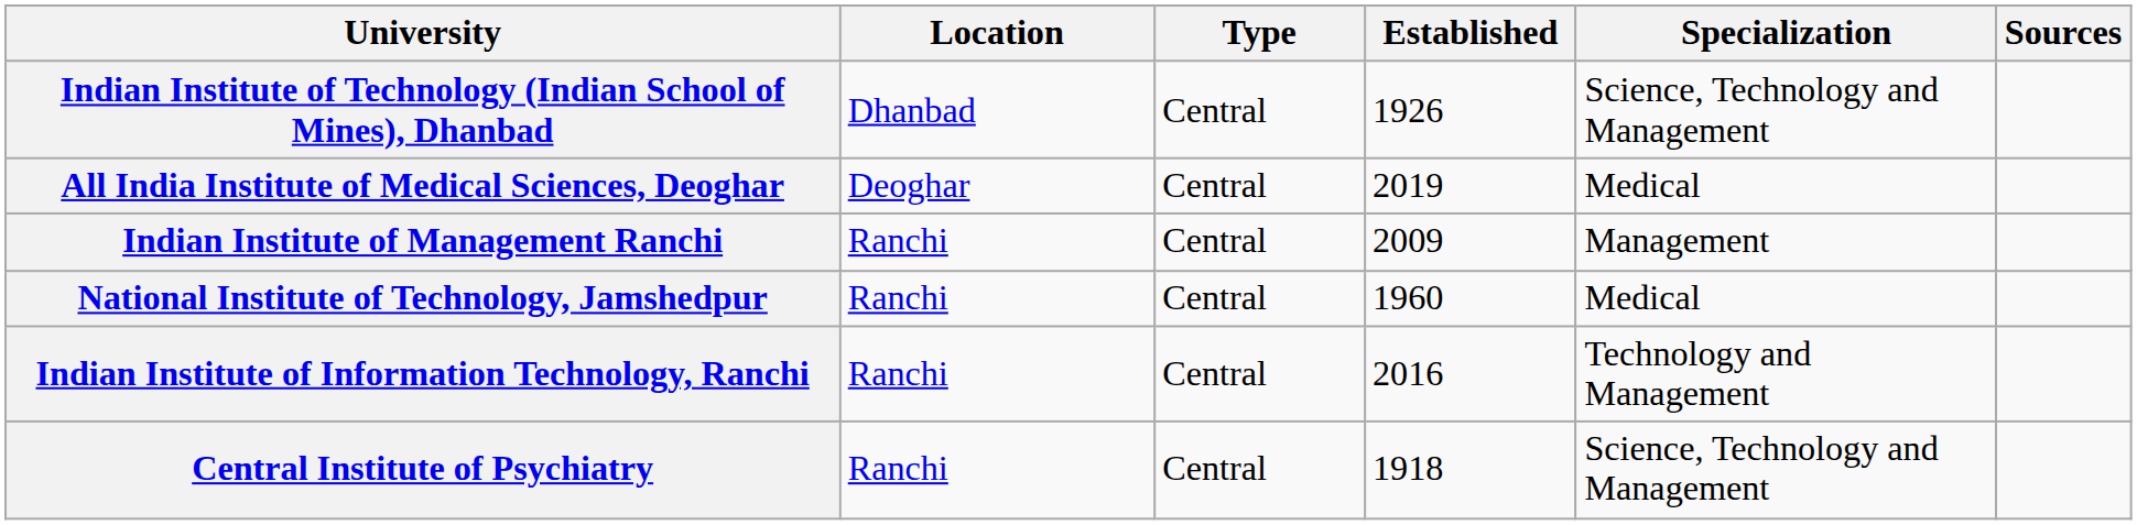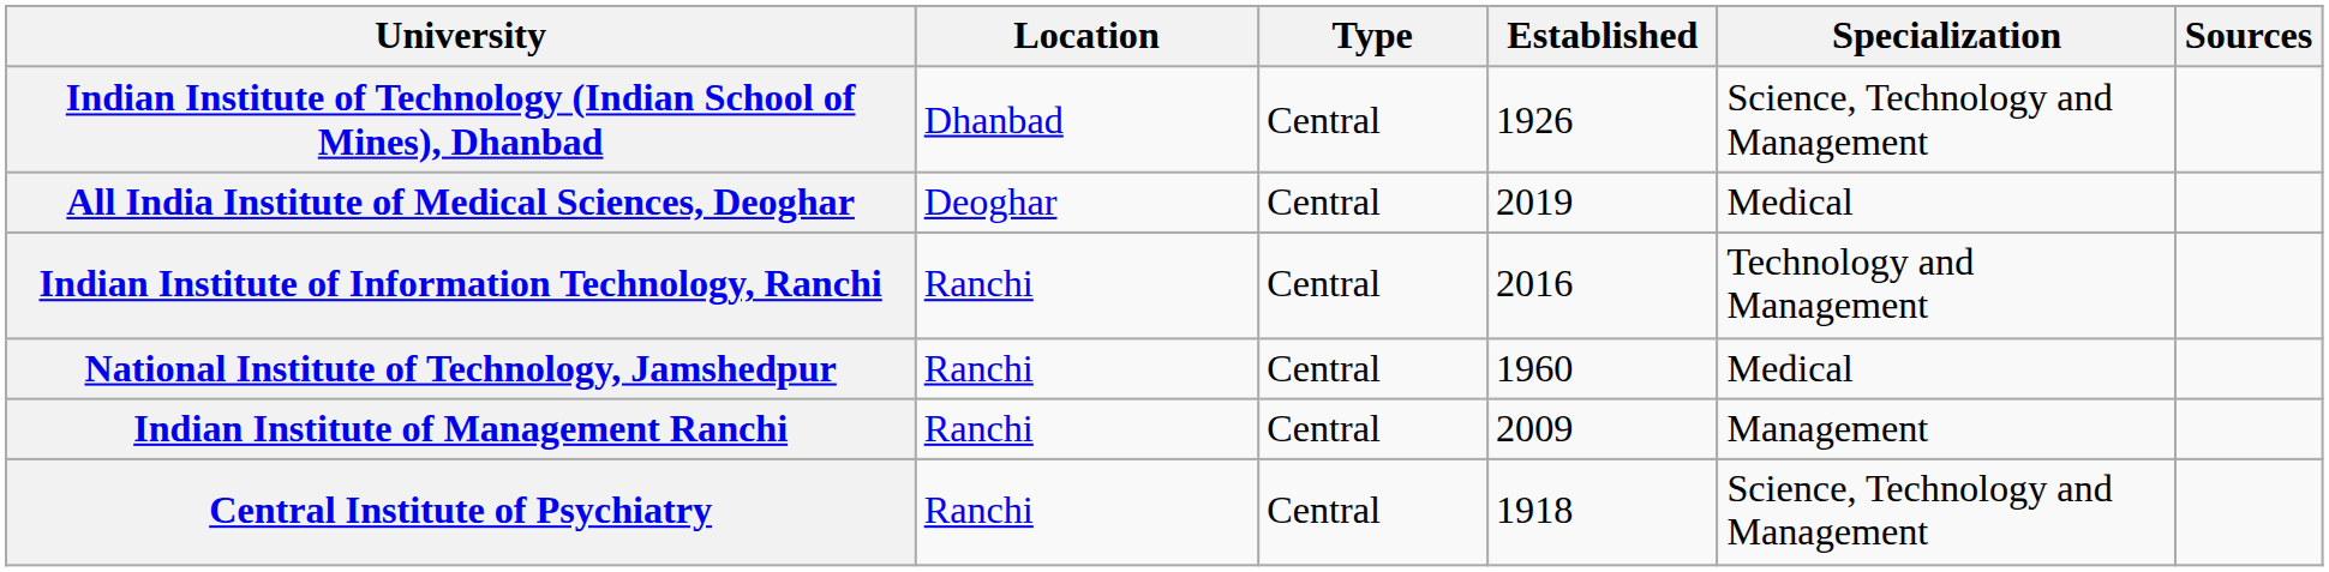rows swapped: Indian Institute of Information Technology, Ranchi <-> Indian Institute of Management Ranchi
